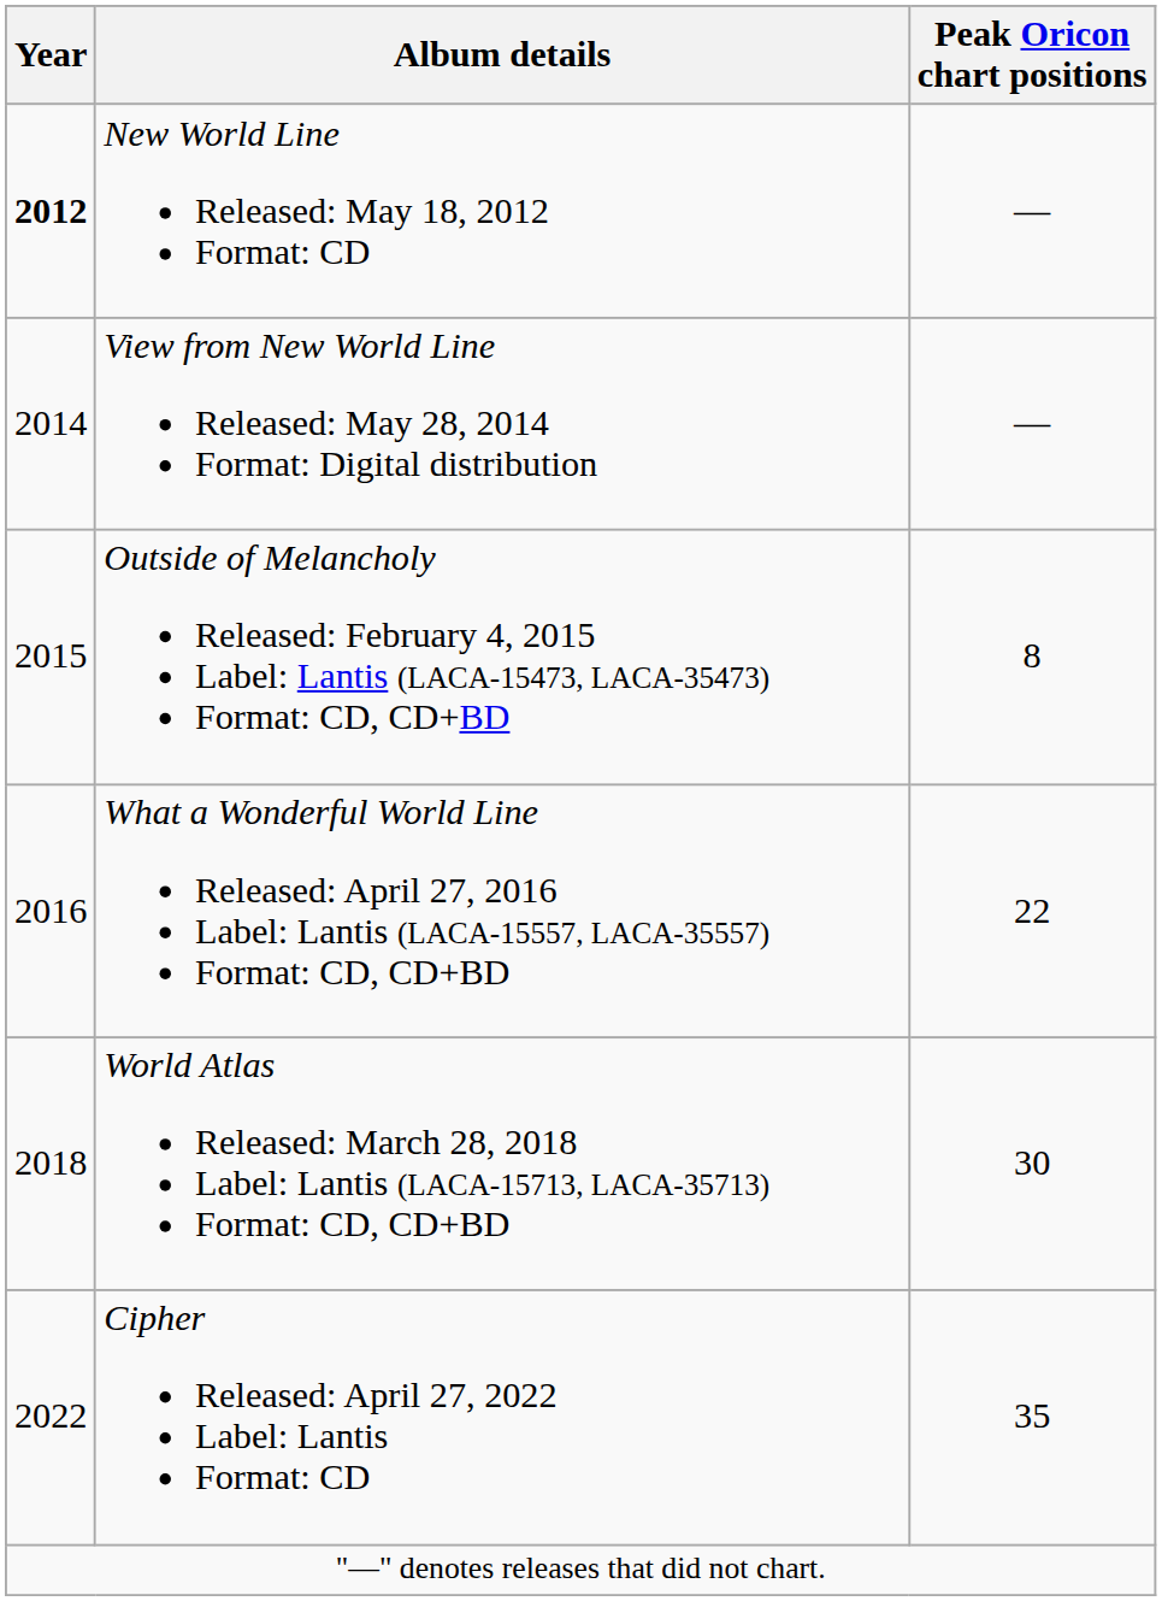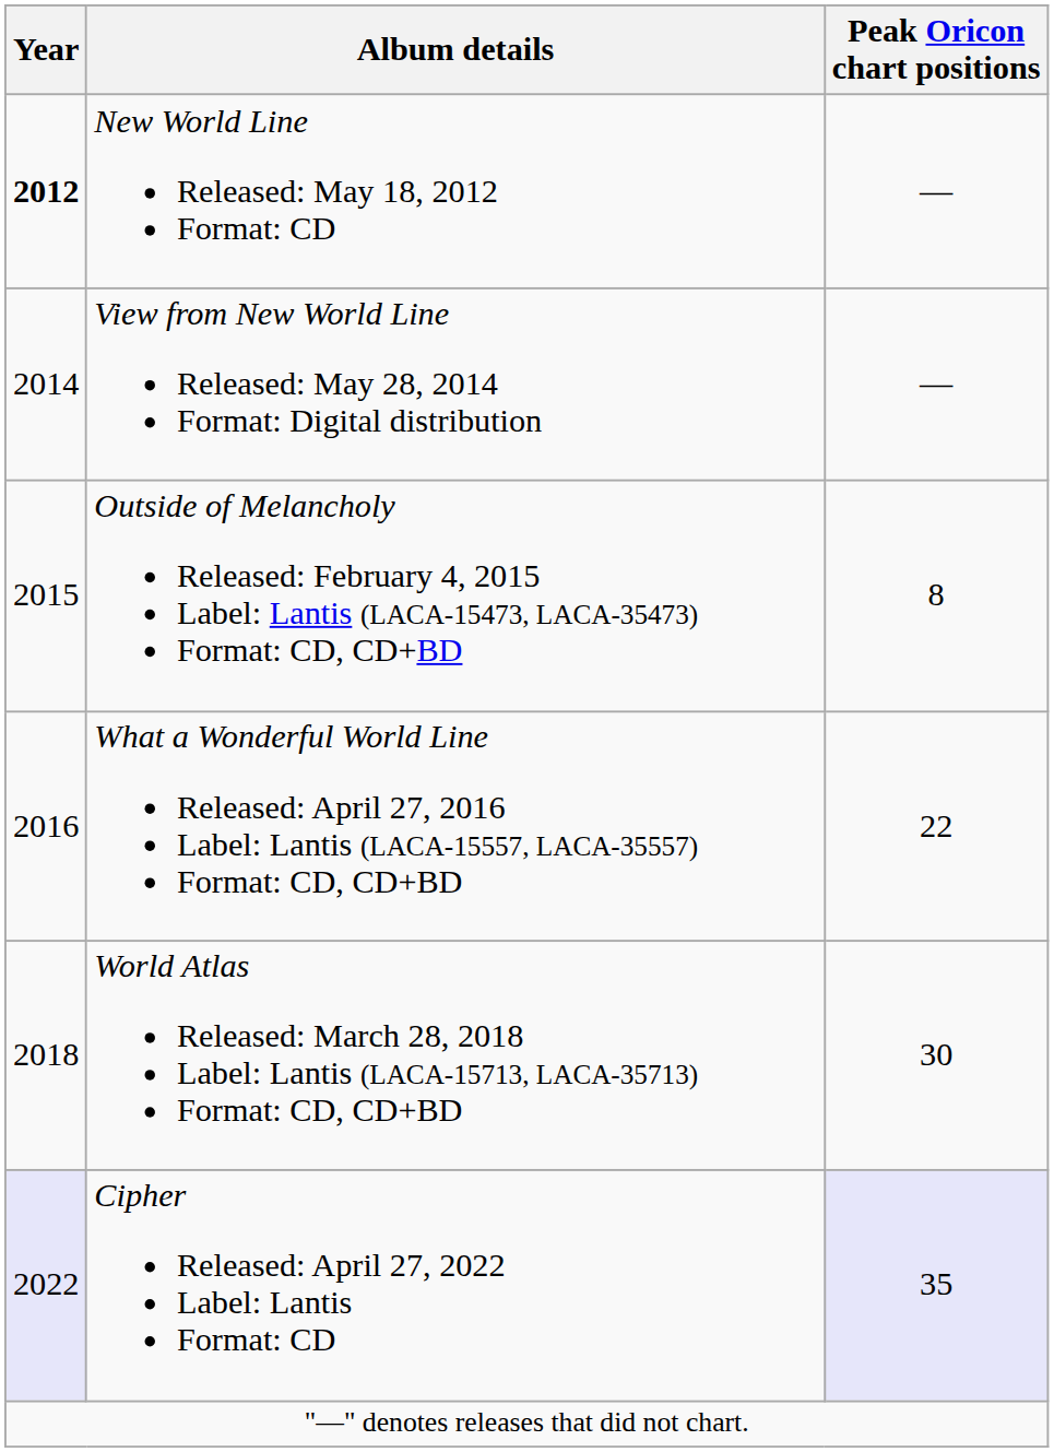Cipher Released: April 27, 2022 Label: Lantis Format: CD | Year: no background -> lavender background
Cipher Released: April 27, 2022 Label: Lantis Format: CD | Peak Oricon chart positions: no background -> lavender background
